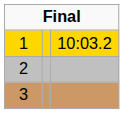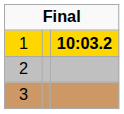1 | column 3: normal -> bold
